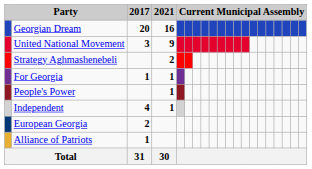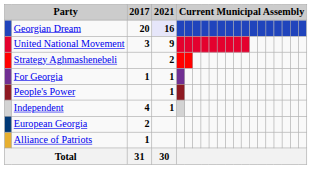Georgian Dream | 2021: no background -> lavender background
